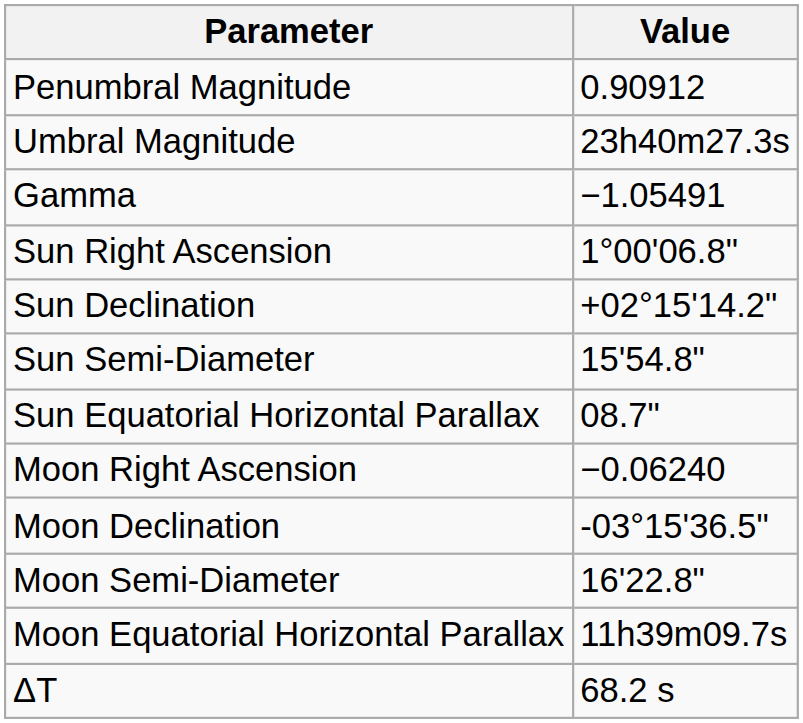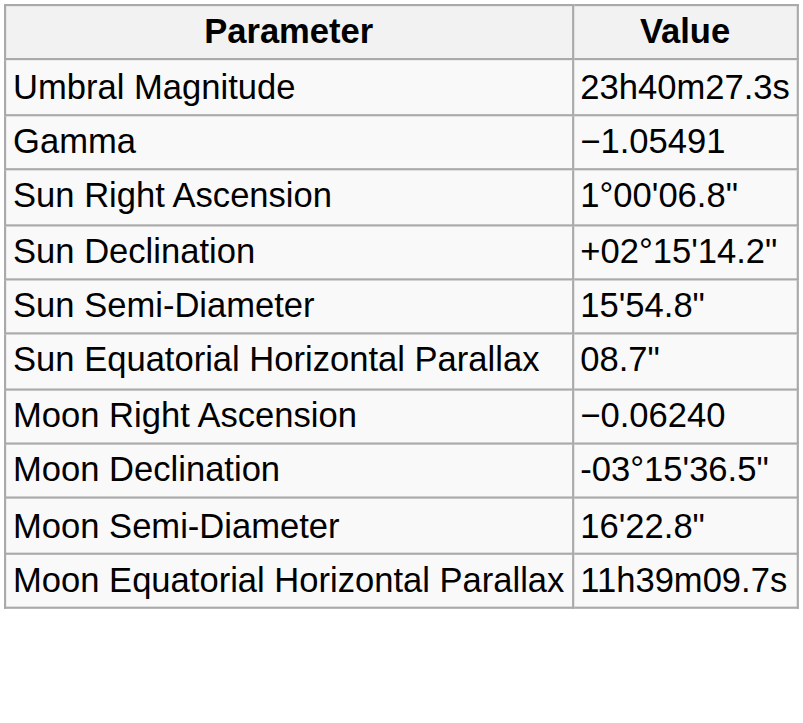- row: Penumbral Magnitude | 0.90912
- row: ΔT | 68.2 s
